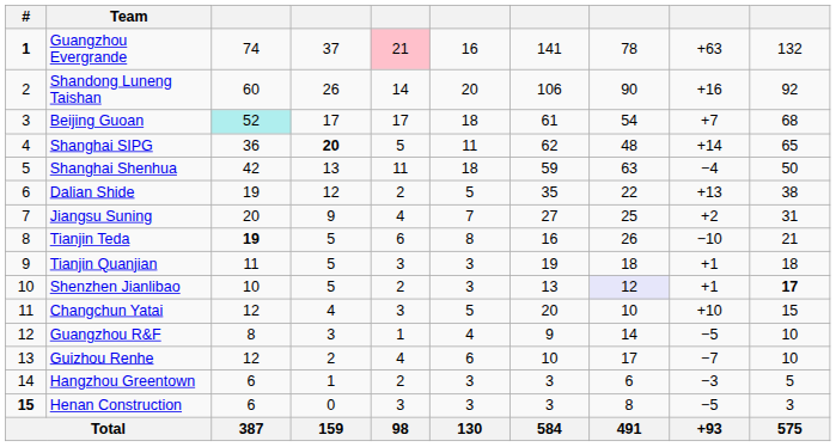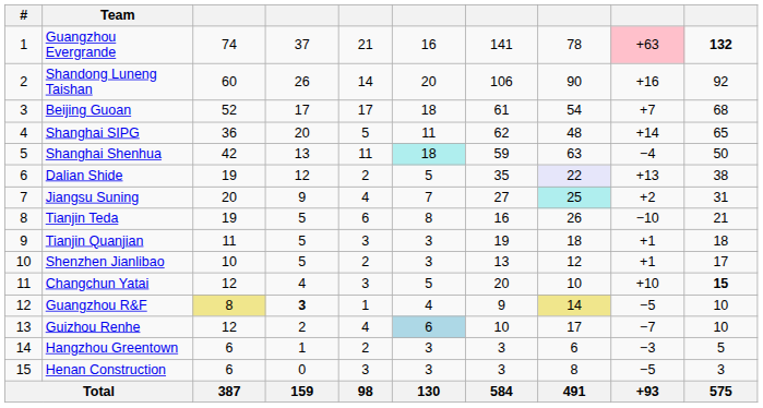Guangzhou Evergrande | #: bold -> normal
Guangzhou Evergrande | column 5: pink background -> no background
Guangzhou Evergrande | column 9: no background -> pink background
Guangzhou Evergrande | column 10: normal -> bold
Beijing Guoan | column 3: paleturquoise background -> no background
Shanghai SIPG | column 4: bold -> normal
Shanghai Shenhua | column 6: no background -> paleturquoise background
Dalian Shide | column 8: no background -> lavender background
Jiangsu Suning | column 8: no background -> paleturquoise background
Tianjin Teda | column 3: bold -> normal
Shenzhen Jianlibao | column 8: lavender background -> no background
Shenzhen Jianlibao | column 10: bold -> normal
Changchun Yatai | column 10: normal -> bold
Guangzhou R&F | column 3: no background -> khaki background
Guangzhou R&F | column 4: normal -> bold
Guangzhou R&F | column 8: no background -> khaki background
Guizhou Renhe | column 6: no background -> lightblue background
Henan Construction | #: bold -> normal
